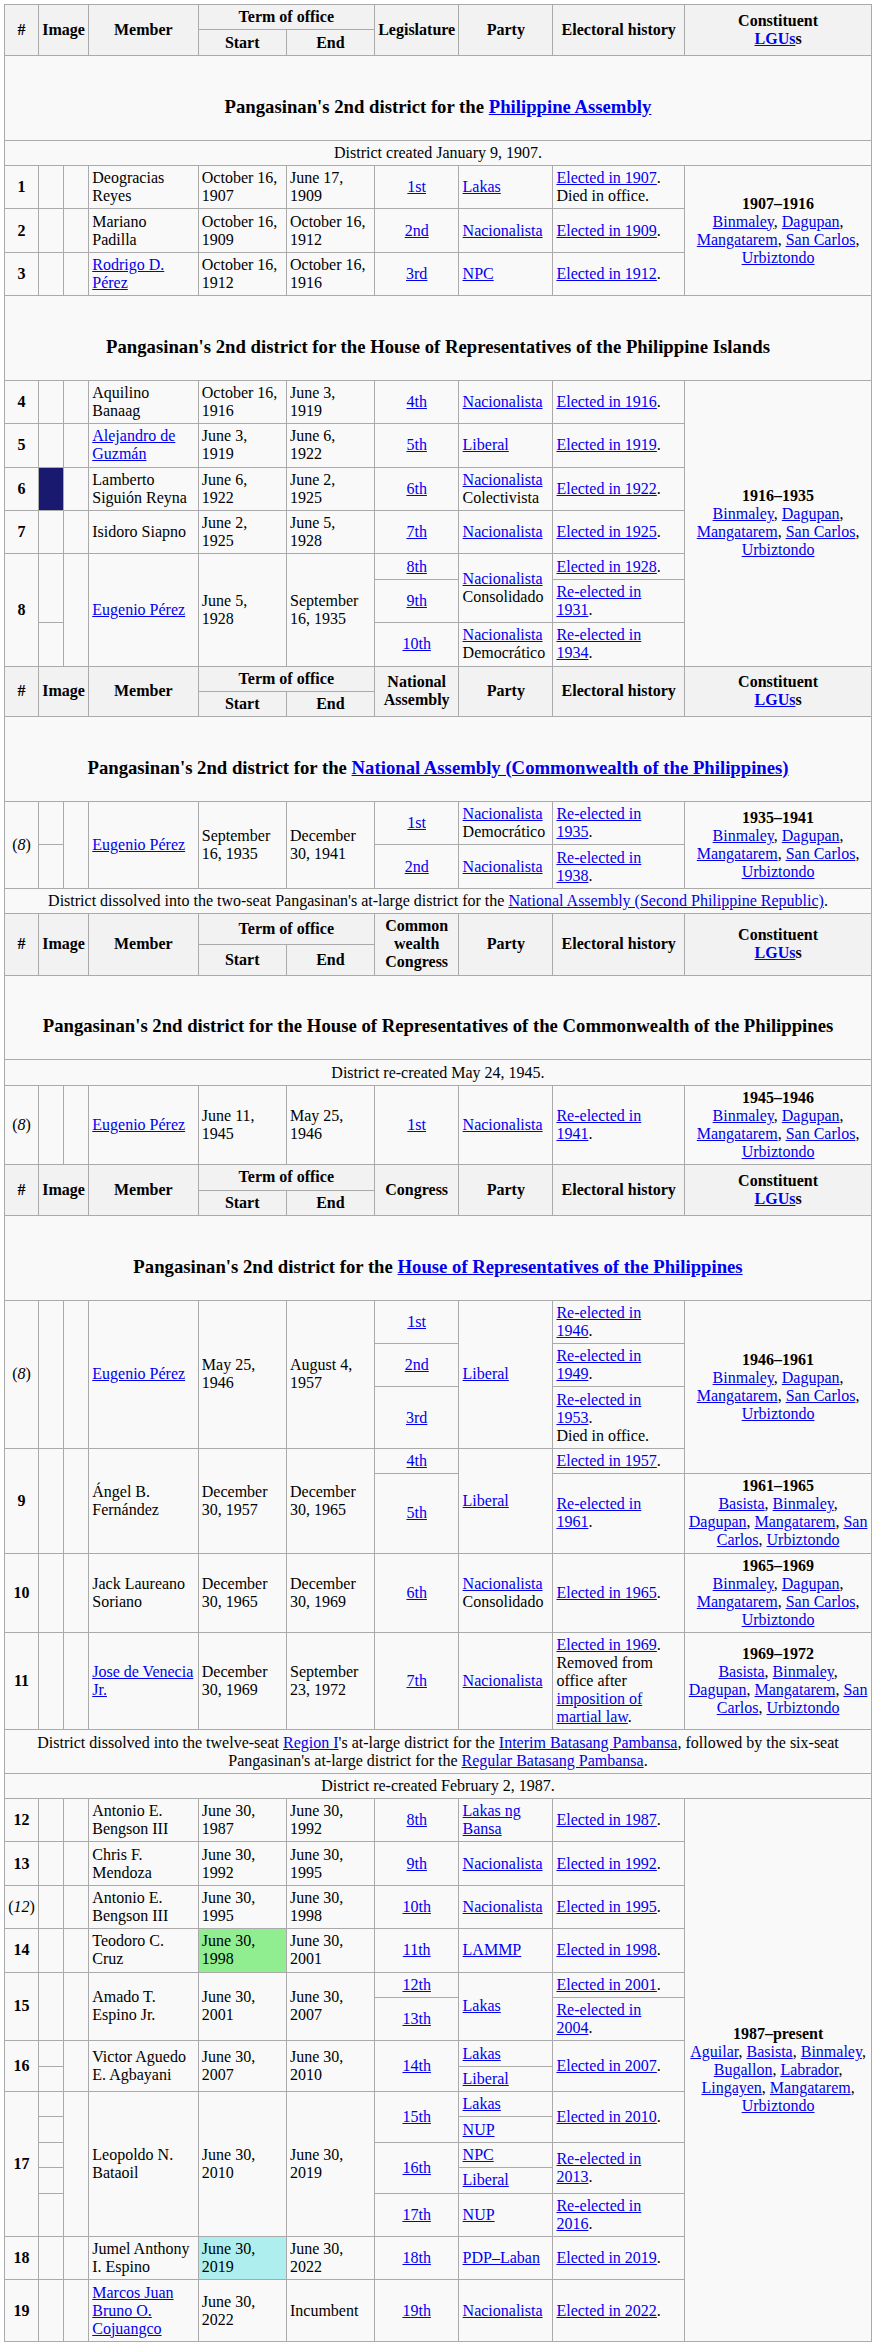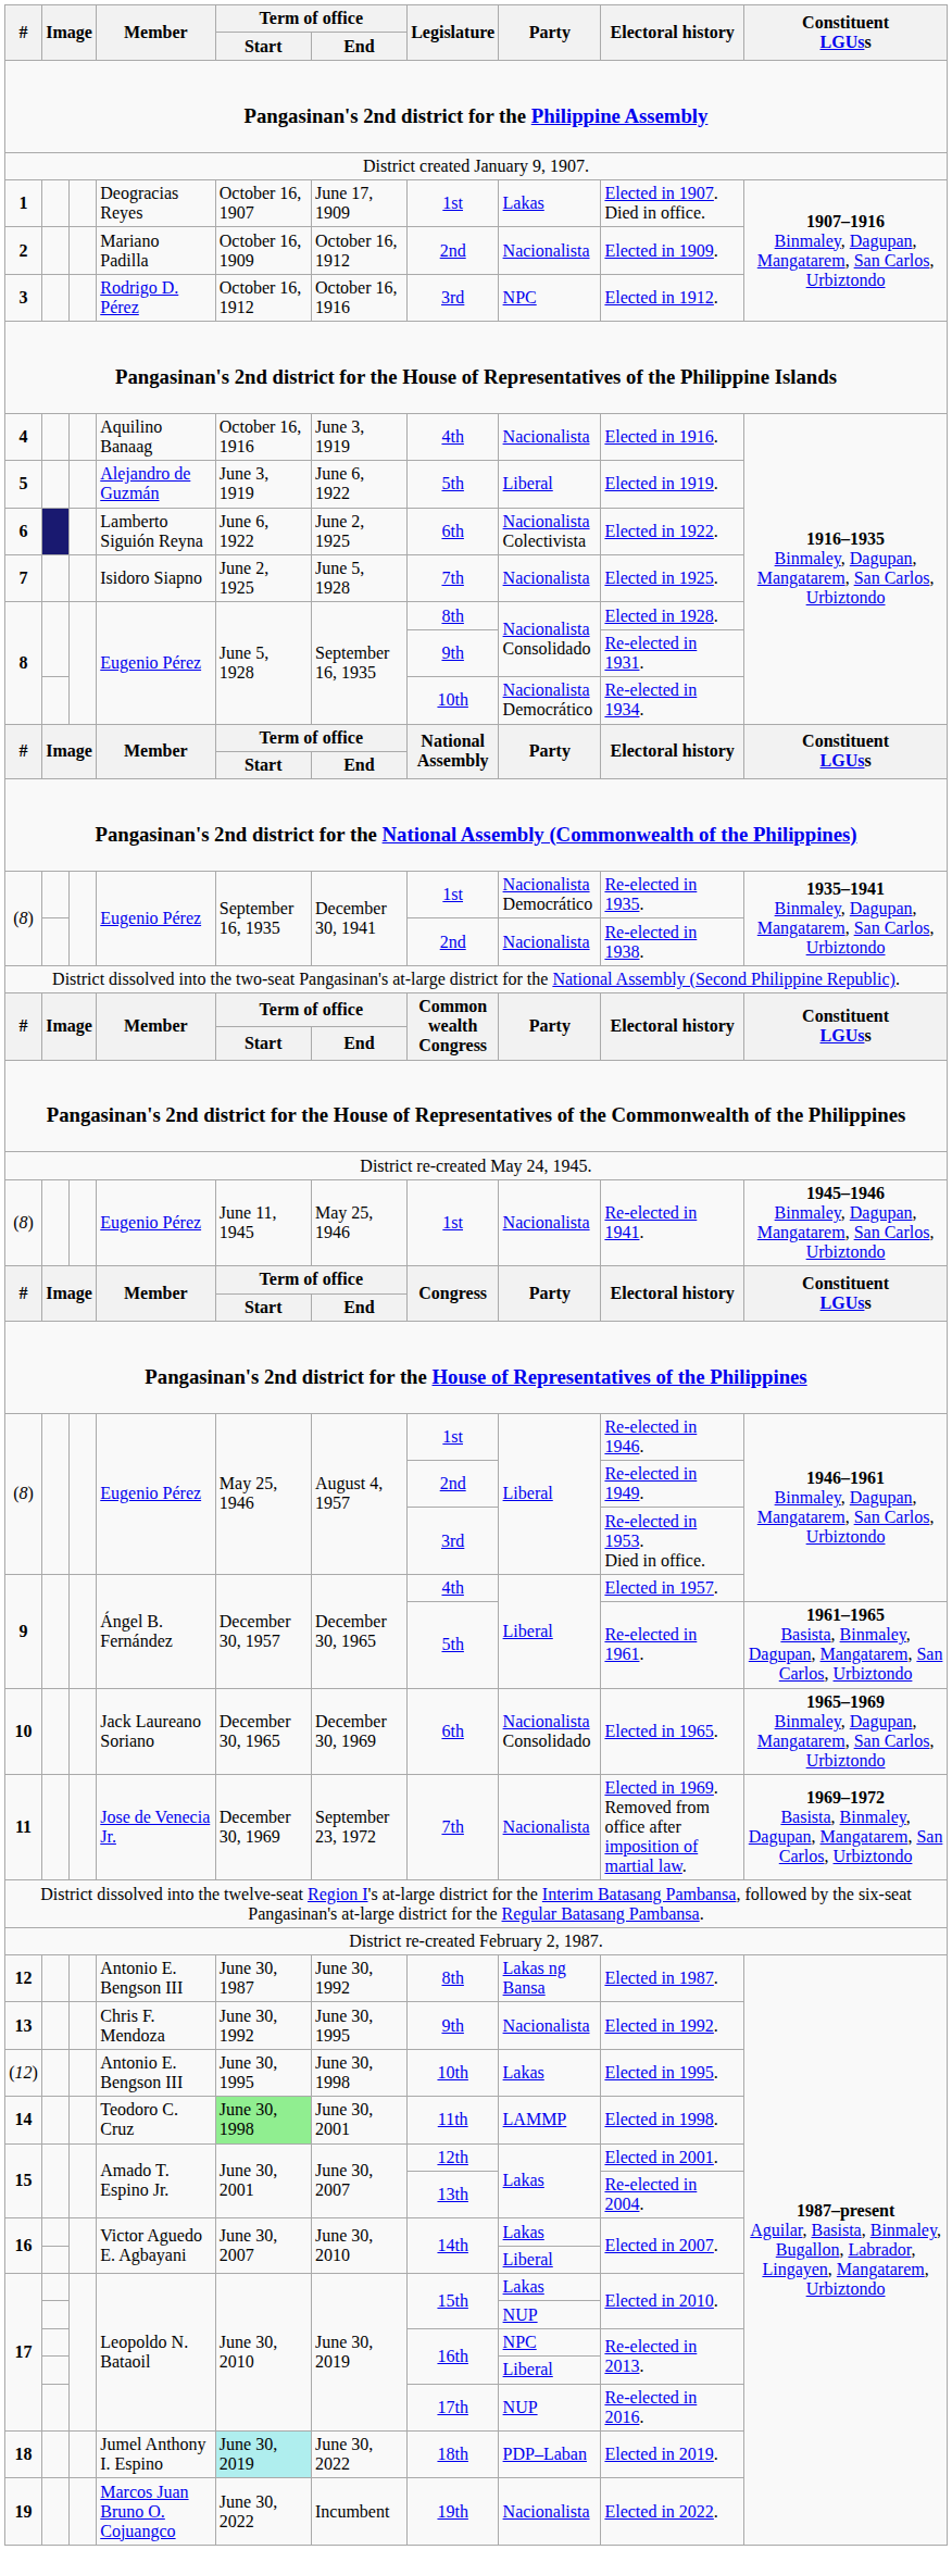(12) | Party: Nacionalista -> Lakas
